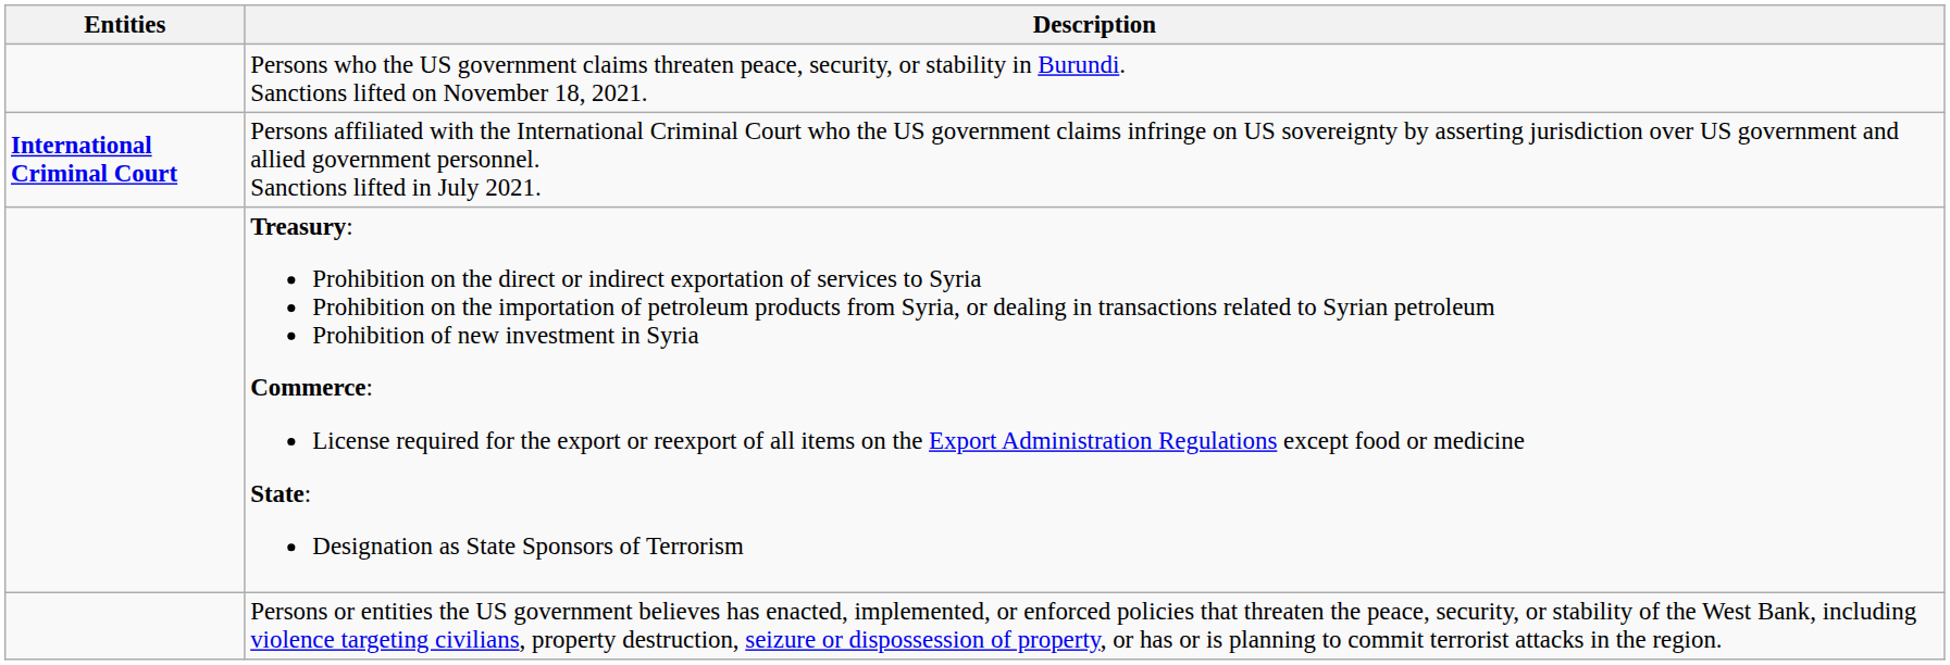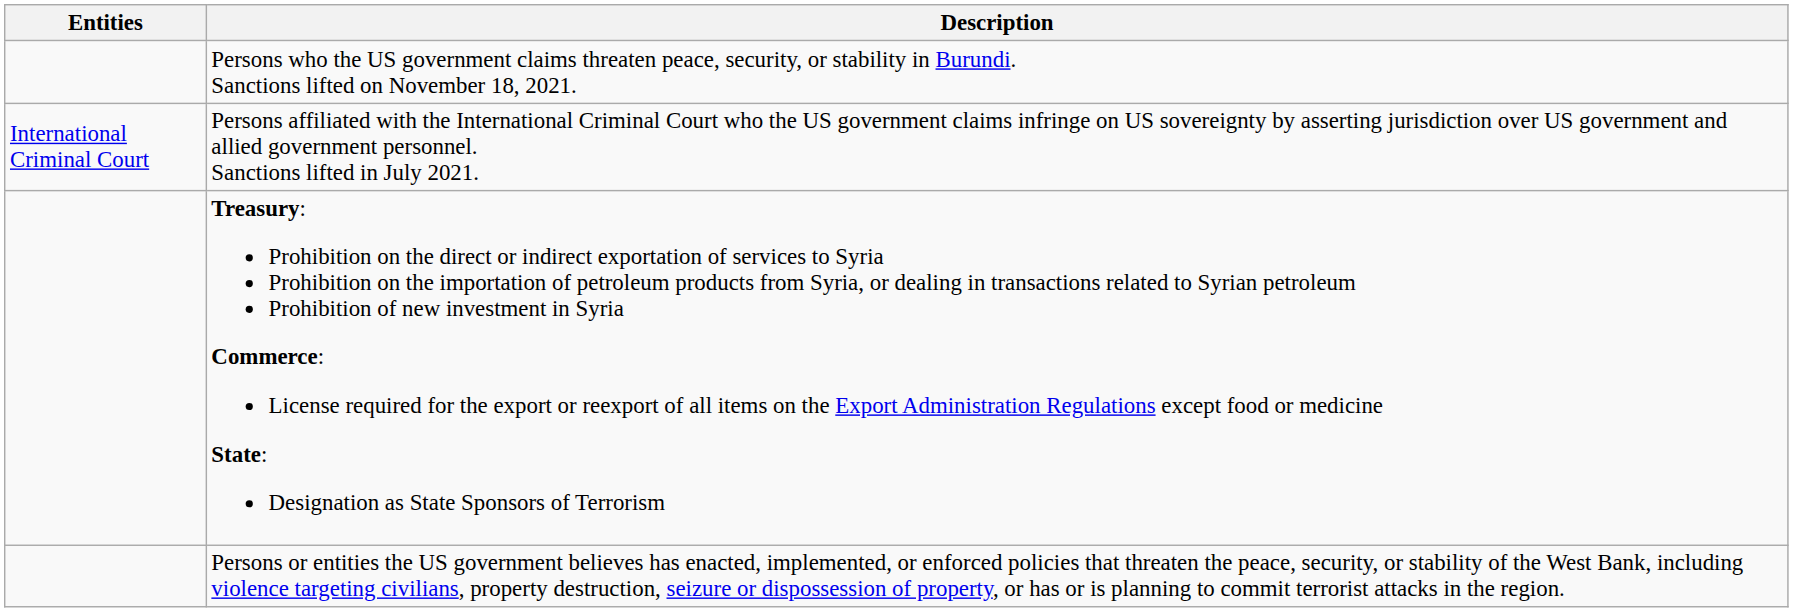row 3 | Entities: bold -> normal
